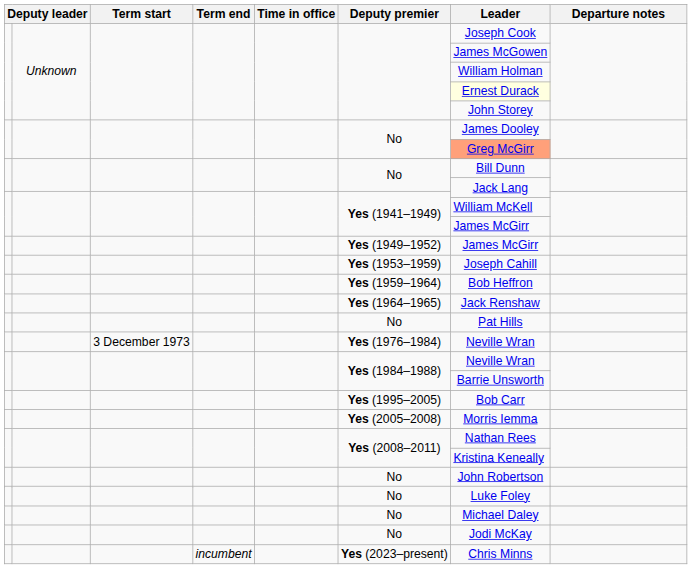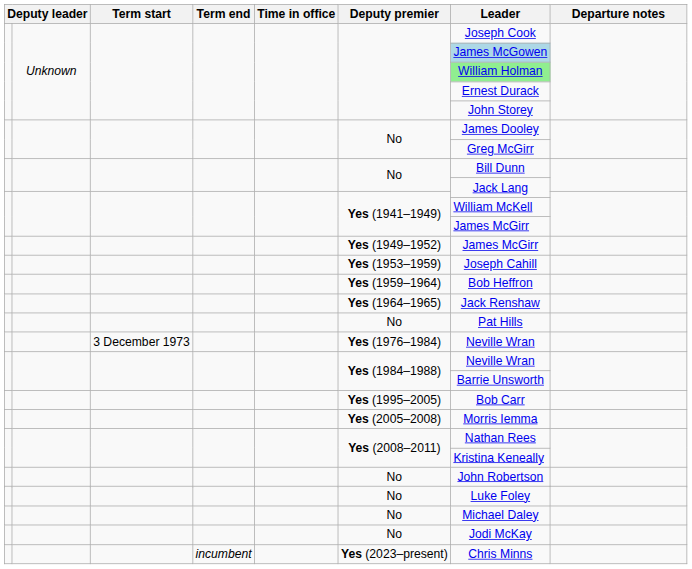row 3 | Leader: no background -> lightblue background
row 4 | Leader: no background -> lightgreen background
row 5 | Leader: lightyellow background -> no background
row 8 | Leader: lightsalmon background -> no background
